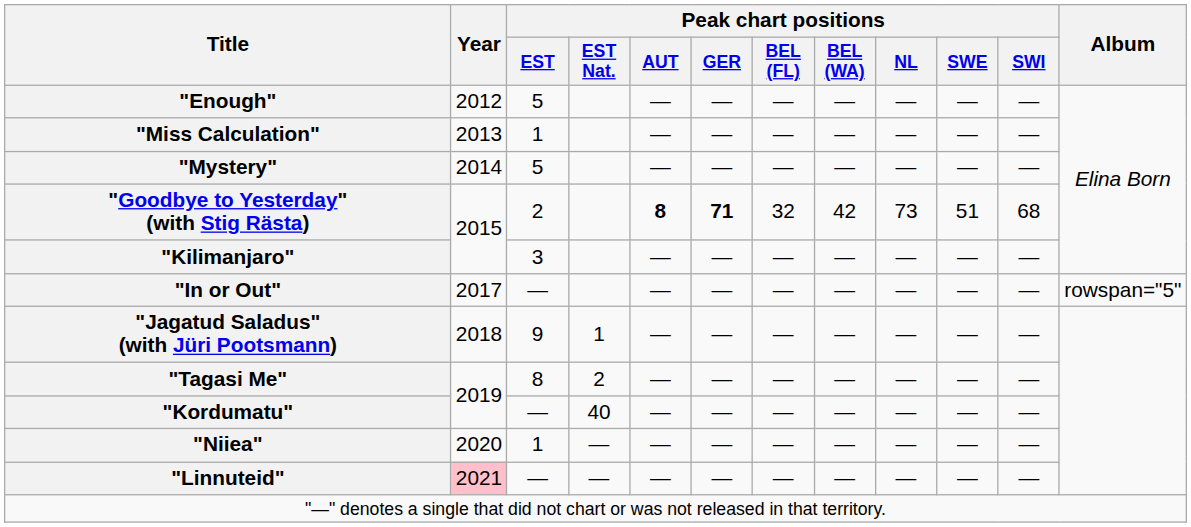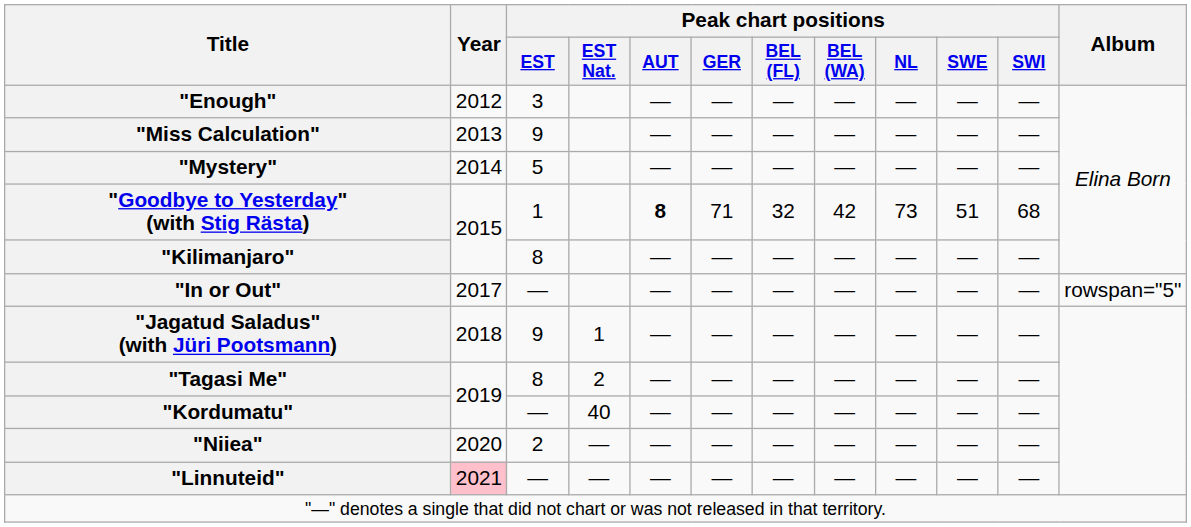"Enough" | Peak chart positions / EST: 5 -> 3
"Miss Calculation" | Peak chart positions / EST: 1 -> 9
"Goodbye to Yesterday" (with Stig Rästa) | Peak chart positions / EST: 2 -> 1
"Goodbye to Yesterday" (with Stig Rästa) | Peak chart positions / GER: bold -> normal
"Kilimanjaro" | Peak chart positions / EST: 3 -> 8
"Niiea" | Peak chart positions / EST: 1 -> 2
